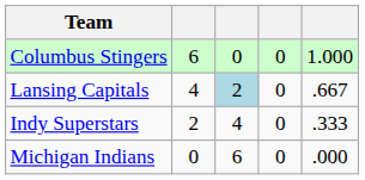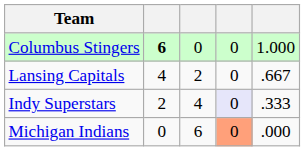Columbus Stingers | column 2: normal -> bold
Lansing Capitals | column 3: lightblue background -> no background
Indy Superstars | column 4: no background -> lavender background
Michigan Indians | column 4: no background -> lightsalmon background
